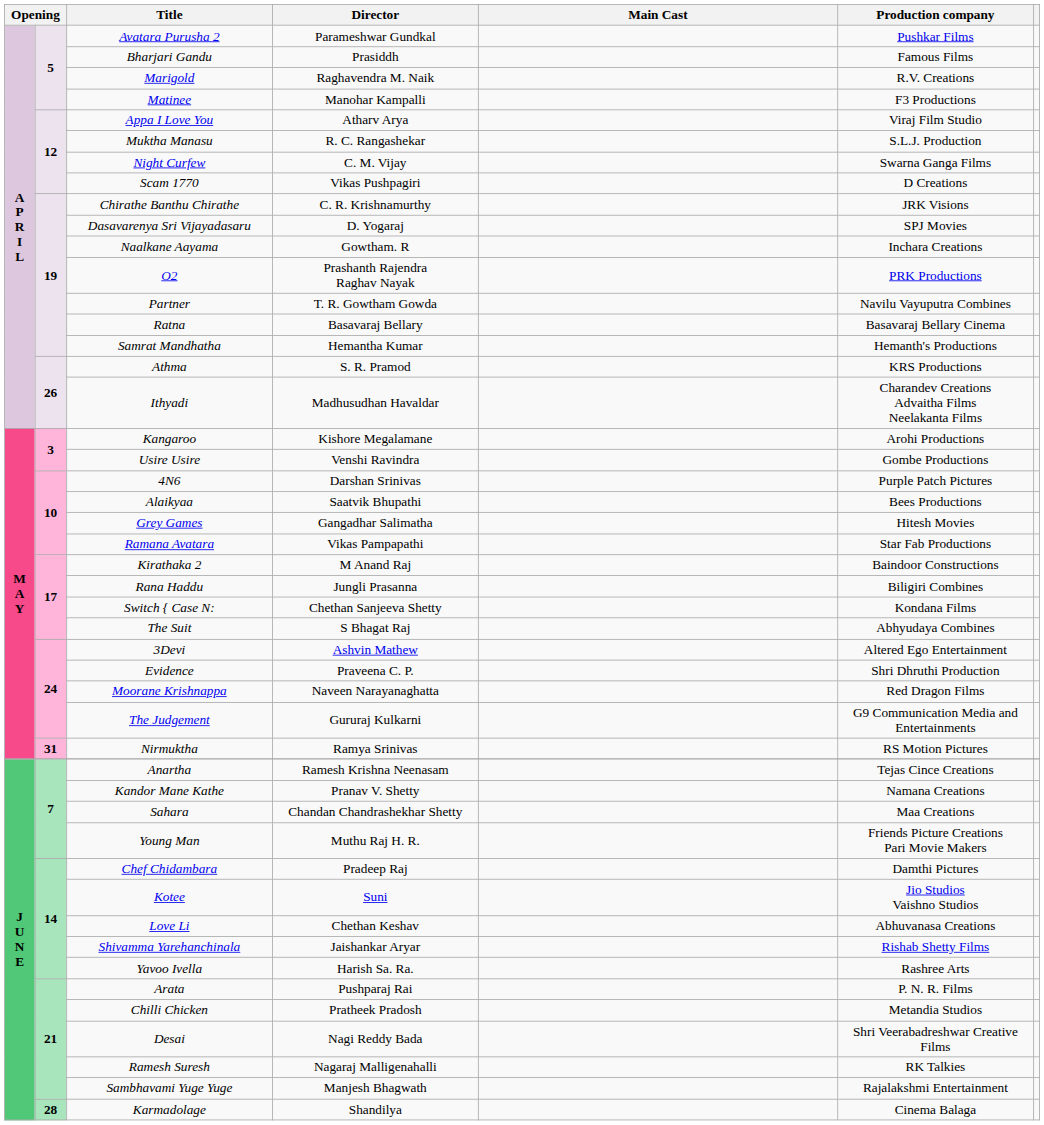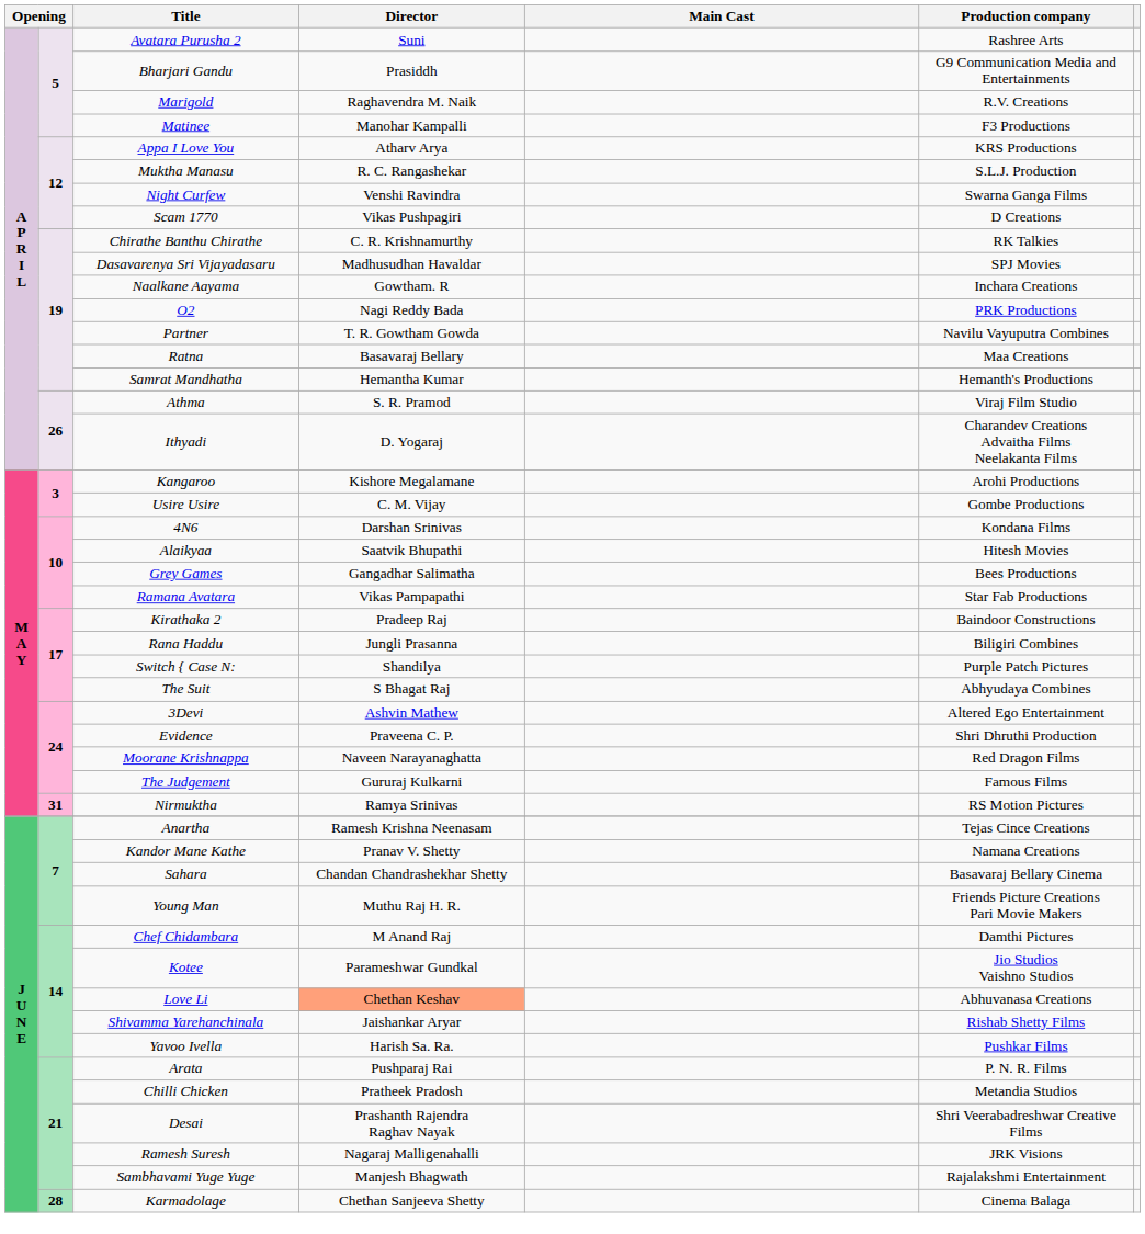Avatara Purusha 2 | Director: Parameshwar Gundkal -> Suni
Avatara Purusha 2 | Production company: Pushkar Films -> Rashree Arts
Bharjari Gandu | Production company: Famous Films -> G9 Communication Media and Entertainments
Appa I Love You | Production company: Viraj Film Studio -> KRS Productions
Night Curfew | Director: C. M. Vijay -> Venshi Ravindra
Chirathe Banthu Chirathe | Production company: JRK Visions -> RK Talkies
Dasavarenya Sri Vijayadasaru | Director: D. Yogaraj -> Madhusudhan Havaldar
O2 | Director: Prashanth Rajendra Raghav Nayak -> Nagi Reddy Bada
Ratna | Production company: Basavaraj Bellary Cinema -> Maa Creations
Athma | Production company: KRS Productions -> Viraj Film Studio
Ithyadi | Director: Madhusudhan Havaldar -> D. Yogaraj
Usire Usire | Director: Venshi Ravindra -> C. M. Vijay
4N6 | Production company: Purple Patch Pictures -> Kondana Films
Alaikyaa | Production company: Bees Productions -> Hitesh Movies
Grey Games | Production company: Hitesh Movies -> Bees Productions
Kirathaka 2 | Director: M Anand Raj -> Pradeep Raj
Switch { Case N: | Director: Chethan Sanjeeva Shetty -> Shandilya
Switch { Case N: | Production company: Kondana Films -> Purple Patch Pictures
The Judgement | Production company: G9 Communication Media and Entertainments -> Famous Films
Sahara | Production company: Maa Creations -> Basavaraj Bellary Cinema
Chef Chidambara | Director: Pradeep Raj -> M Anand Raj
Kotee | Director: Suni -> Parameshwar Gundkal
Love Li | Director: no background -> lightsalmon background
Yavoo Ivella | Production company: Rashree Arts -> Pushkar Films
Desai | Director: Nagi Reddy Bada -> Prashanth Rajendra Raghav Nayak
Ramesh Suresh | Production company: RK Talkies -> JRK Visions
Karmadolage | Director: Shandilya -> Chethan Sanjeeva Shetty
